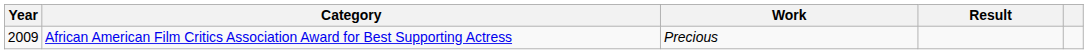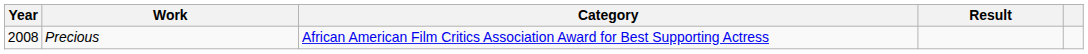columns swapped: Category <-> Work
row 2 | Year: 2009 -> 2008
